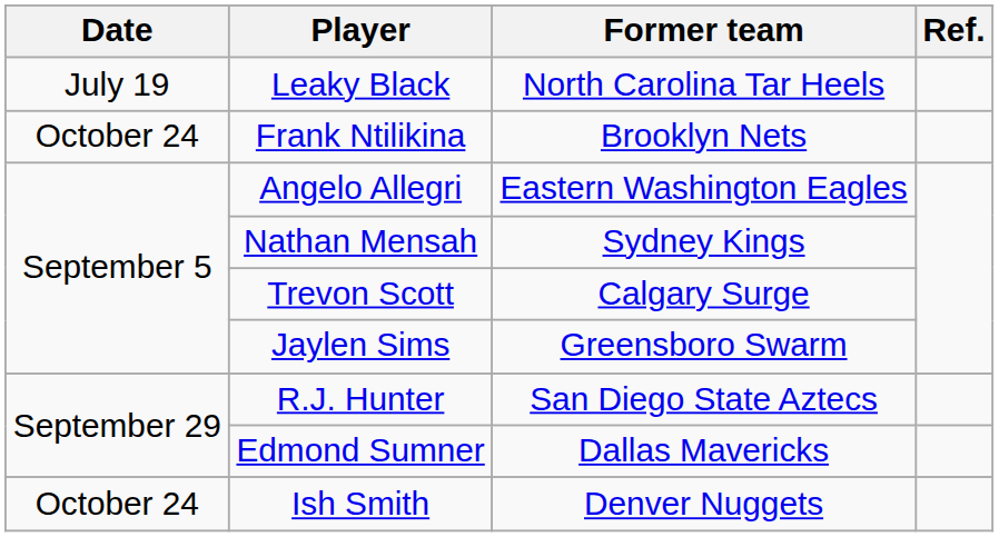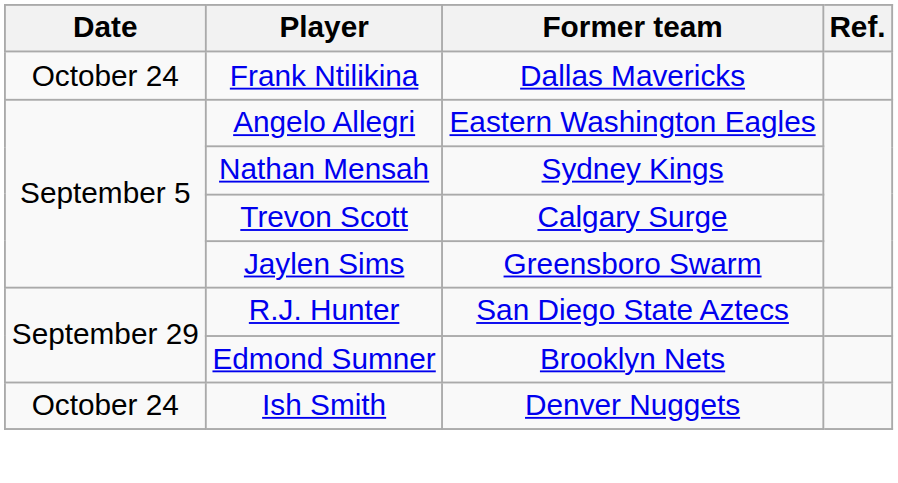- row: July 19 | Leaky Black | North Carolina Tar Heels
Frank Ntilikina | Former team: Brooklyn Nets -> Dallas Mavericks
Edmond Sumner | Former team: Dallas Mavericks -> Brooklyn Nets
